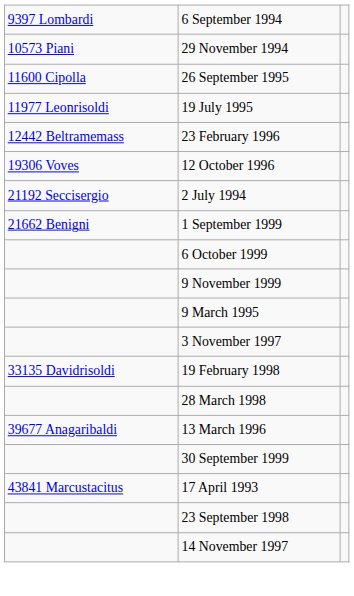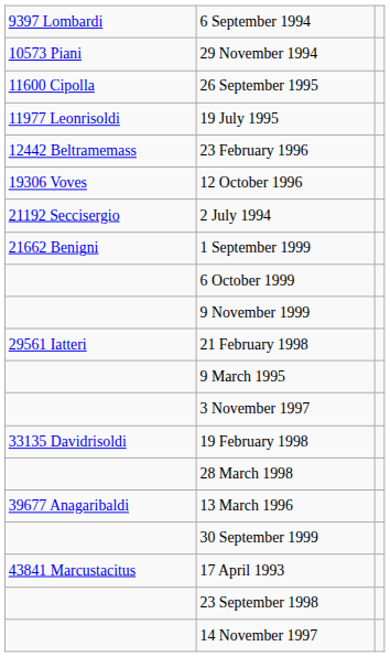+ row: 29561 Iatteri | 21 February 1998
